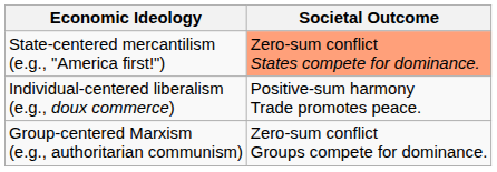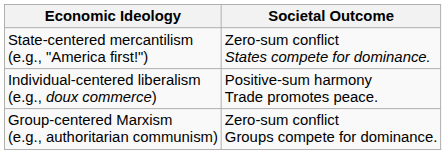row 2 | Societal Outcome: lightsalmon background -> no background
